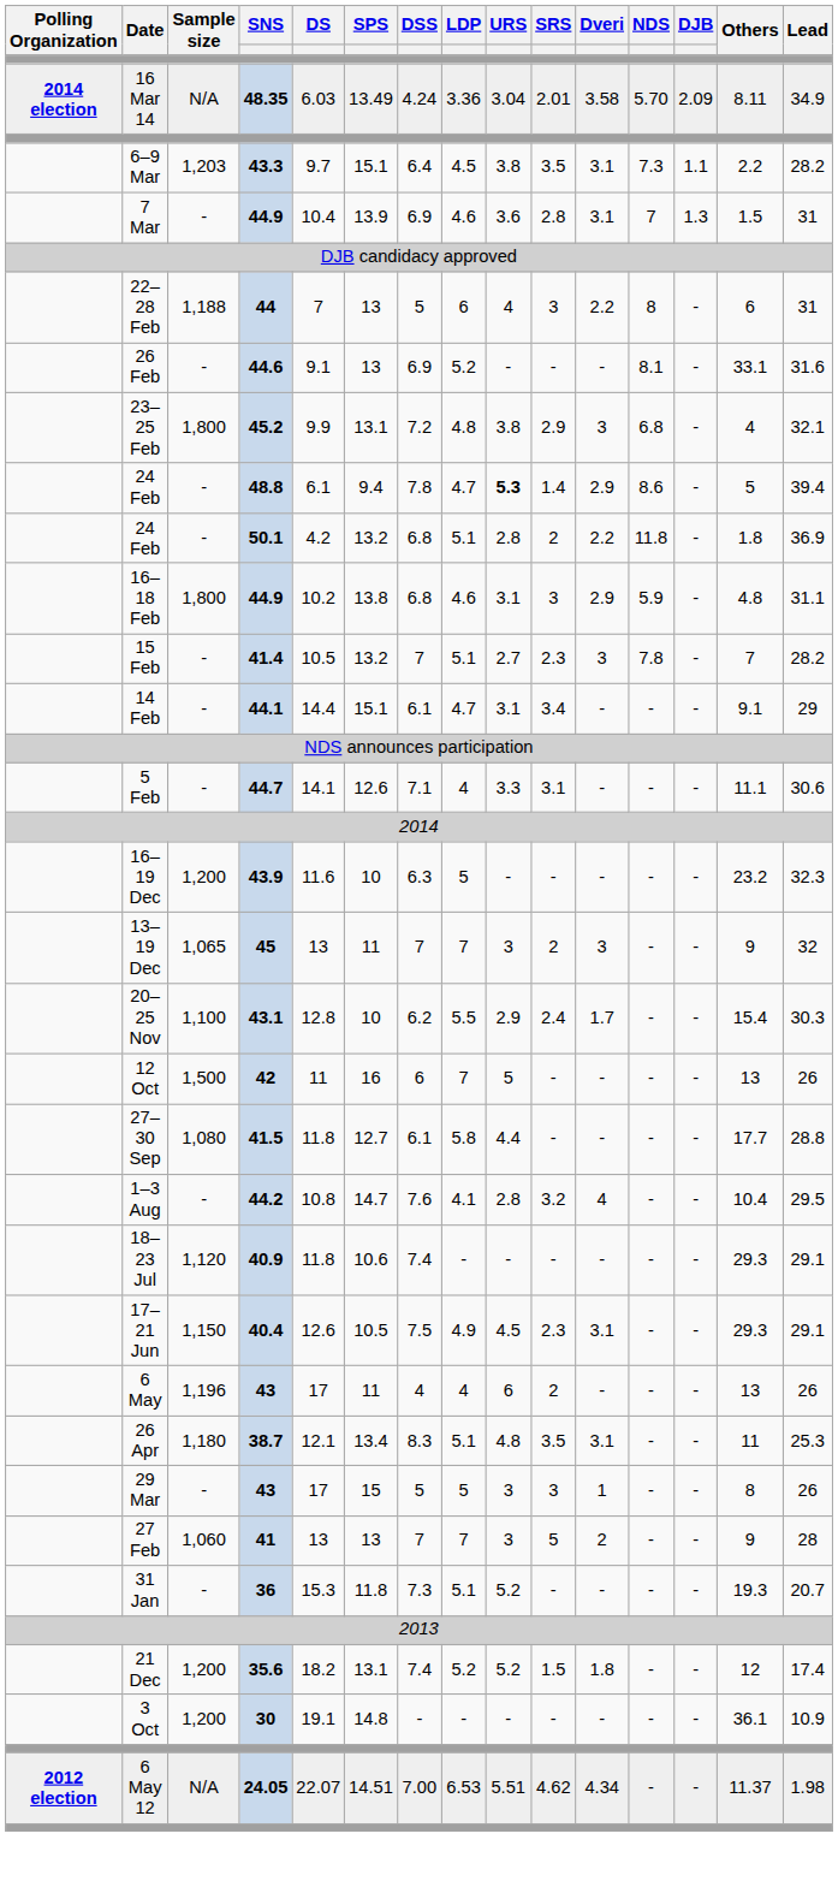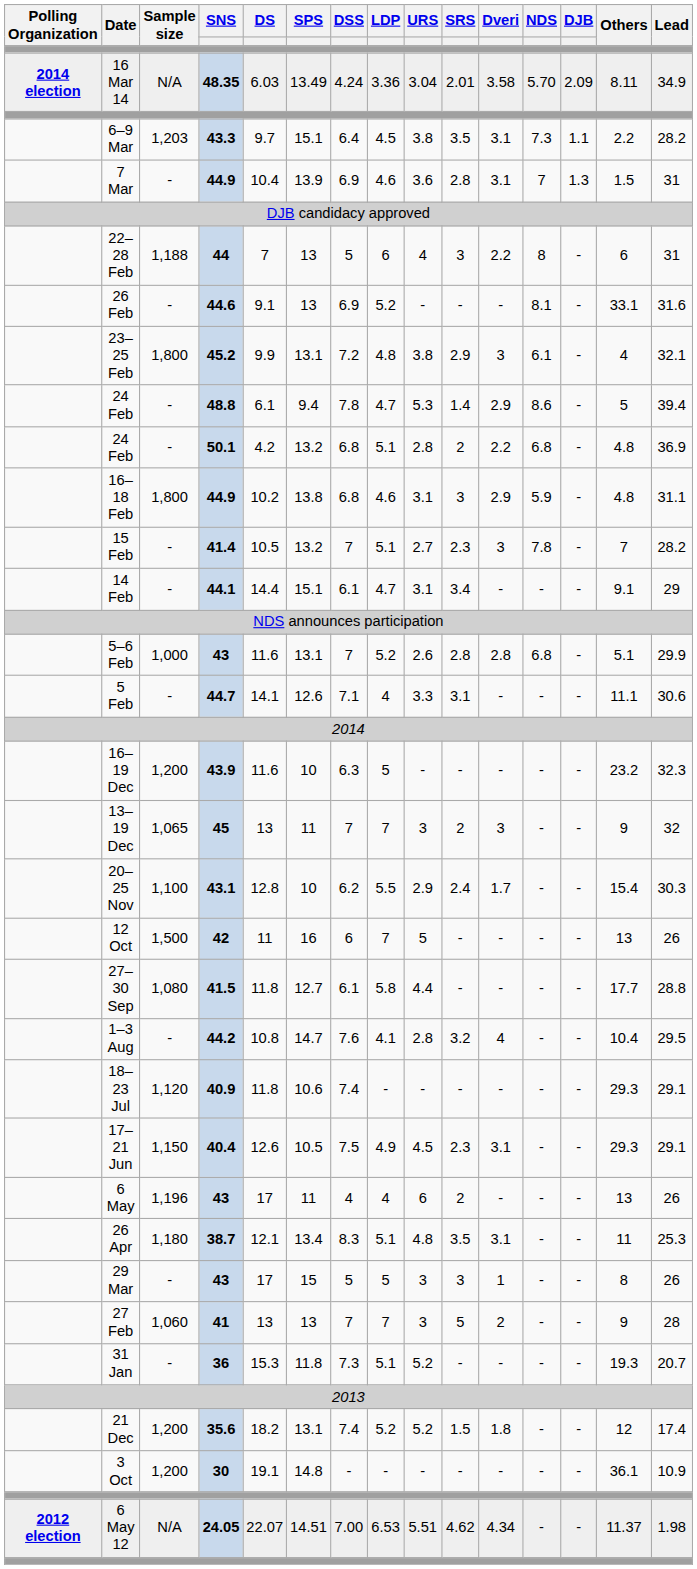23–25 Feb | NDS: 6.8 -> 6.1
24 Feb / 48.8 | URS: bold -> normal
24 Feb / 50.1 | NDS: 11.8 -> 6.8
24 Feb / 50.1 | Others: 1.8 -> 4.8
+ row: 5–6 Feb | 1,000 | 43 | 11.6 | 13.1 | 7 | 5.2 | 2.6 | 2.8 | 2.8 | 6.8 | - | 5.1 | 29.9
